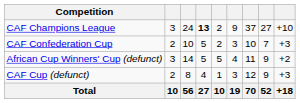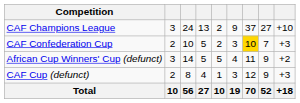CAF Champions League | column 4: bold -> normal
CAF Confederation Cup | column 7: no background -> gold background
